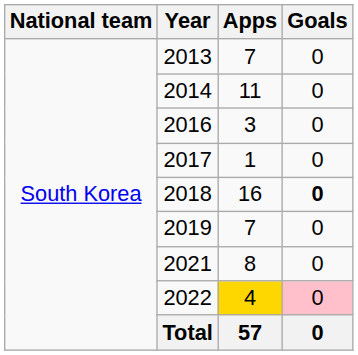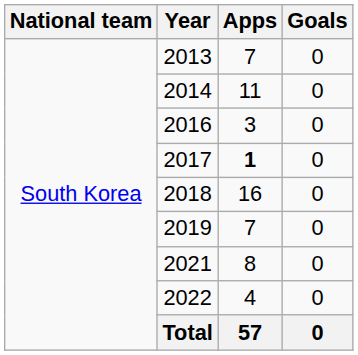2017 | Apps: normal -> bold
2018 | Goals: bold -> normal
2022 | Apps: gold background -> no background
2022 | Goals: pink background -> no background
